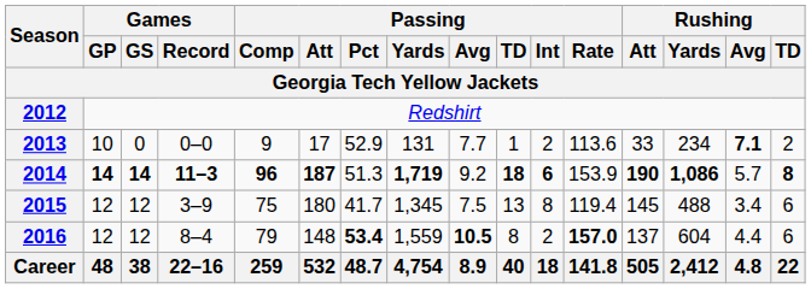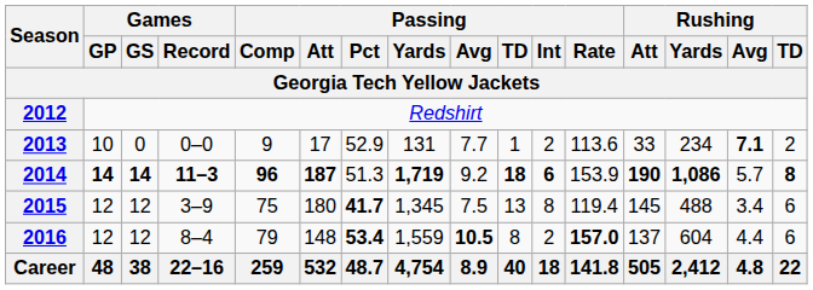2015 | Passing / Pct / Georgia Tech Yellow Jackets: normal -> bold
